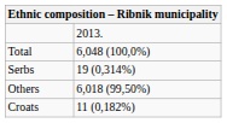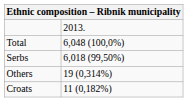Serbs | column 2: 19 (0,314%) -> 6,018 (99,50%)
Others | column 2: 6,018 (99,50%) -> 19 (0,314%)
